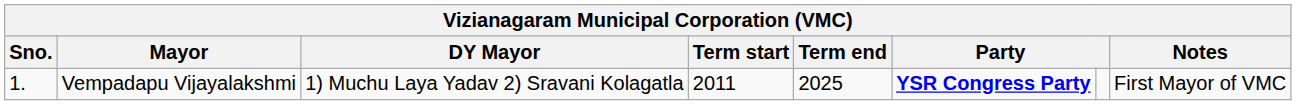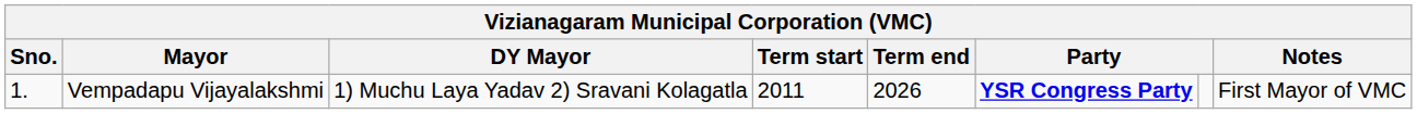Vempadapu Vijayalakshmi | Term end: 2025 -> 2026
